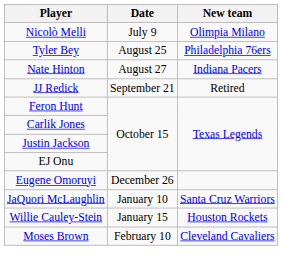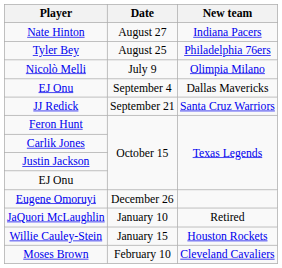rows swapped: Nicolò Melli <-> Nate Hinton
+ row: EJ Onu | September 4 | Dallas Mavericks
JJ Redick | New team: Retired -> Santa Cruz Warriors
JaQuori McLaughlin | New team: Santa Cruz Warriors -> Retired
